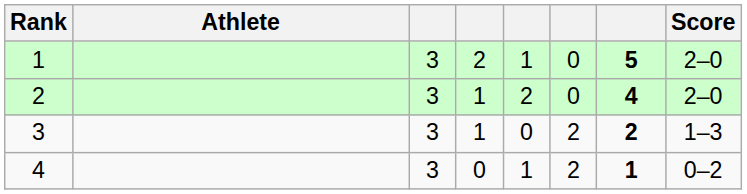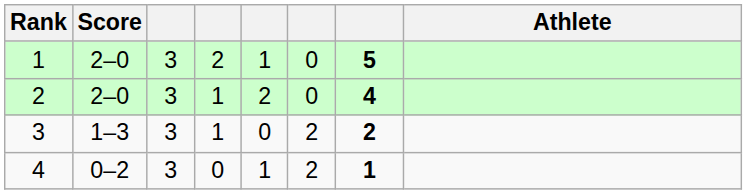columns swapped: Athlete <-> Score
